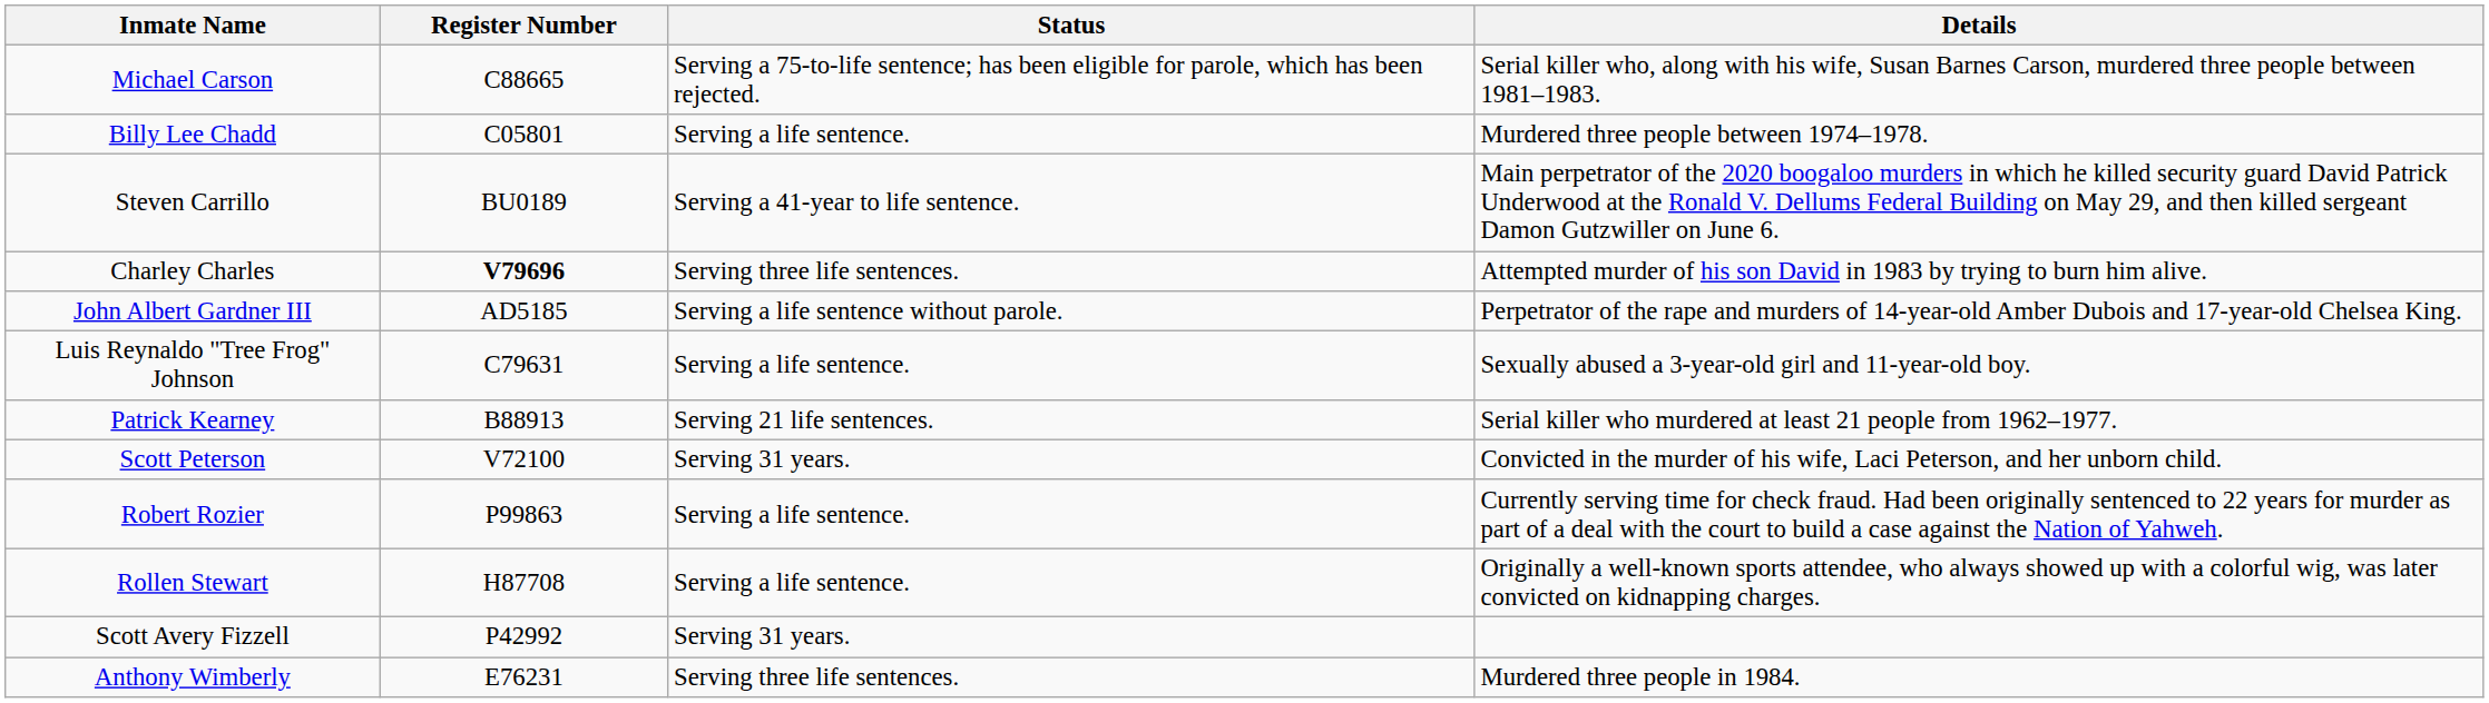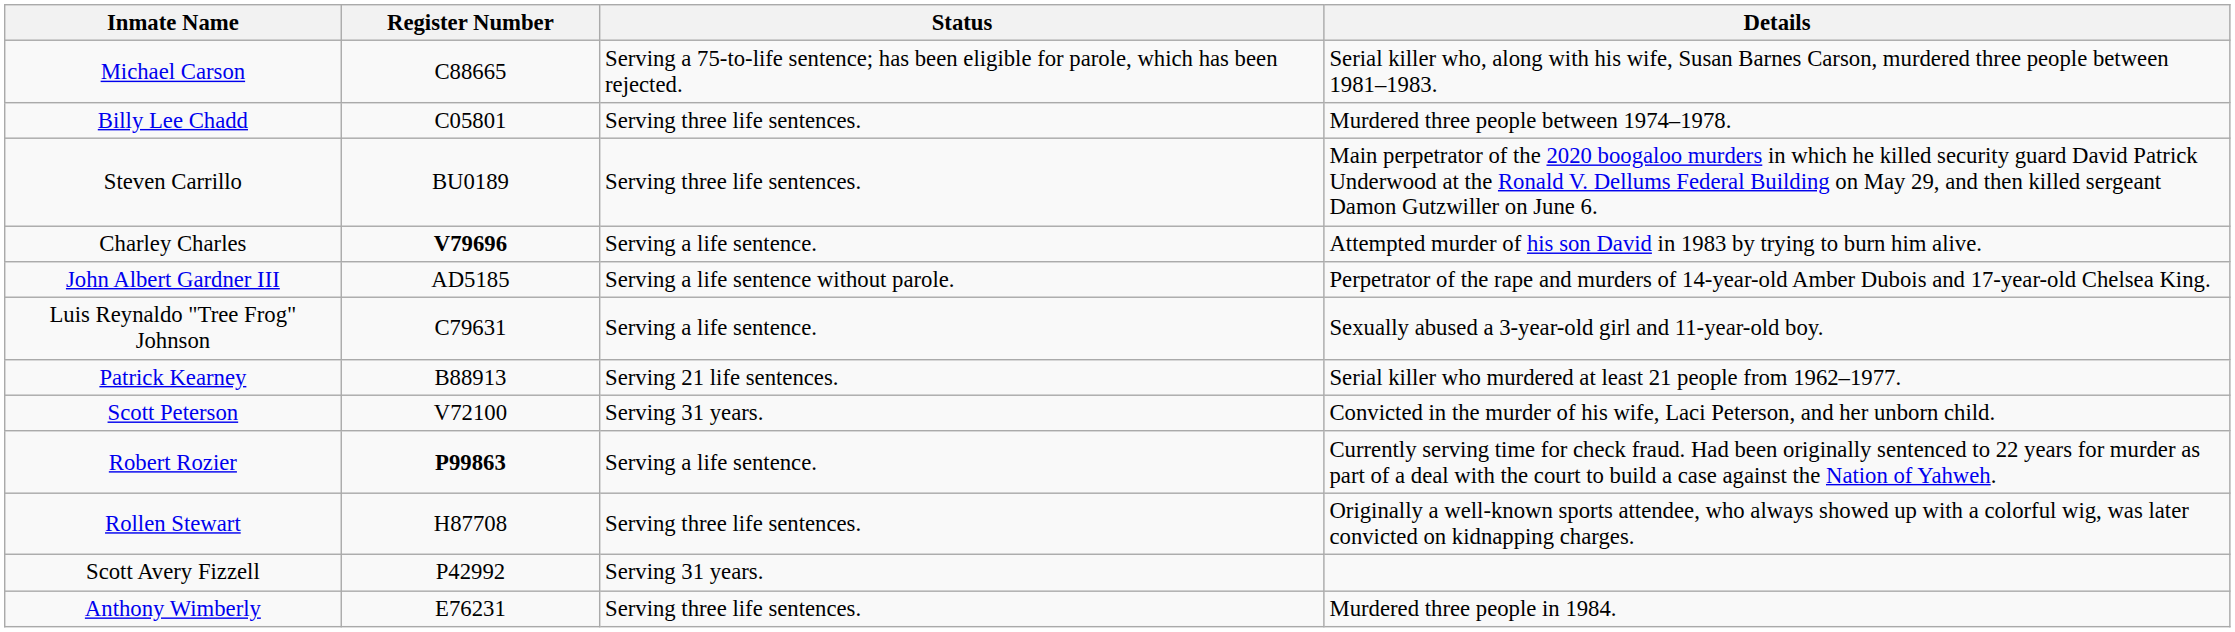Billy Lee Chadd | Status: Serving a life sentence. -> Serving three life sentences.
Steven Carrillo | Status: Serving a 41-year to life sentence. -> Serving three life sentences.
Charley Charles | Status: Serving three life sentences. -> Serving a life sentence.
Robert Rozier | Register Number: normal -> bold
Rollen Stewart | Status: Serving a life sentence. -> Serving three life sentences.
